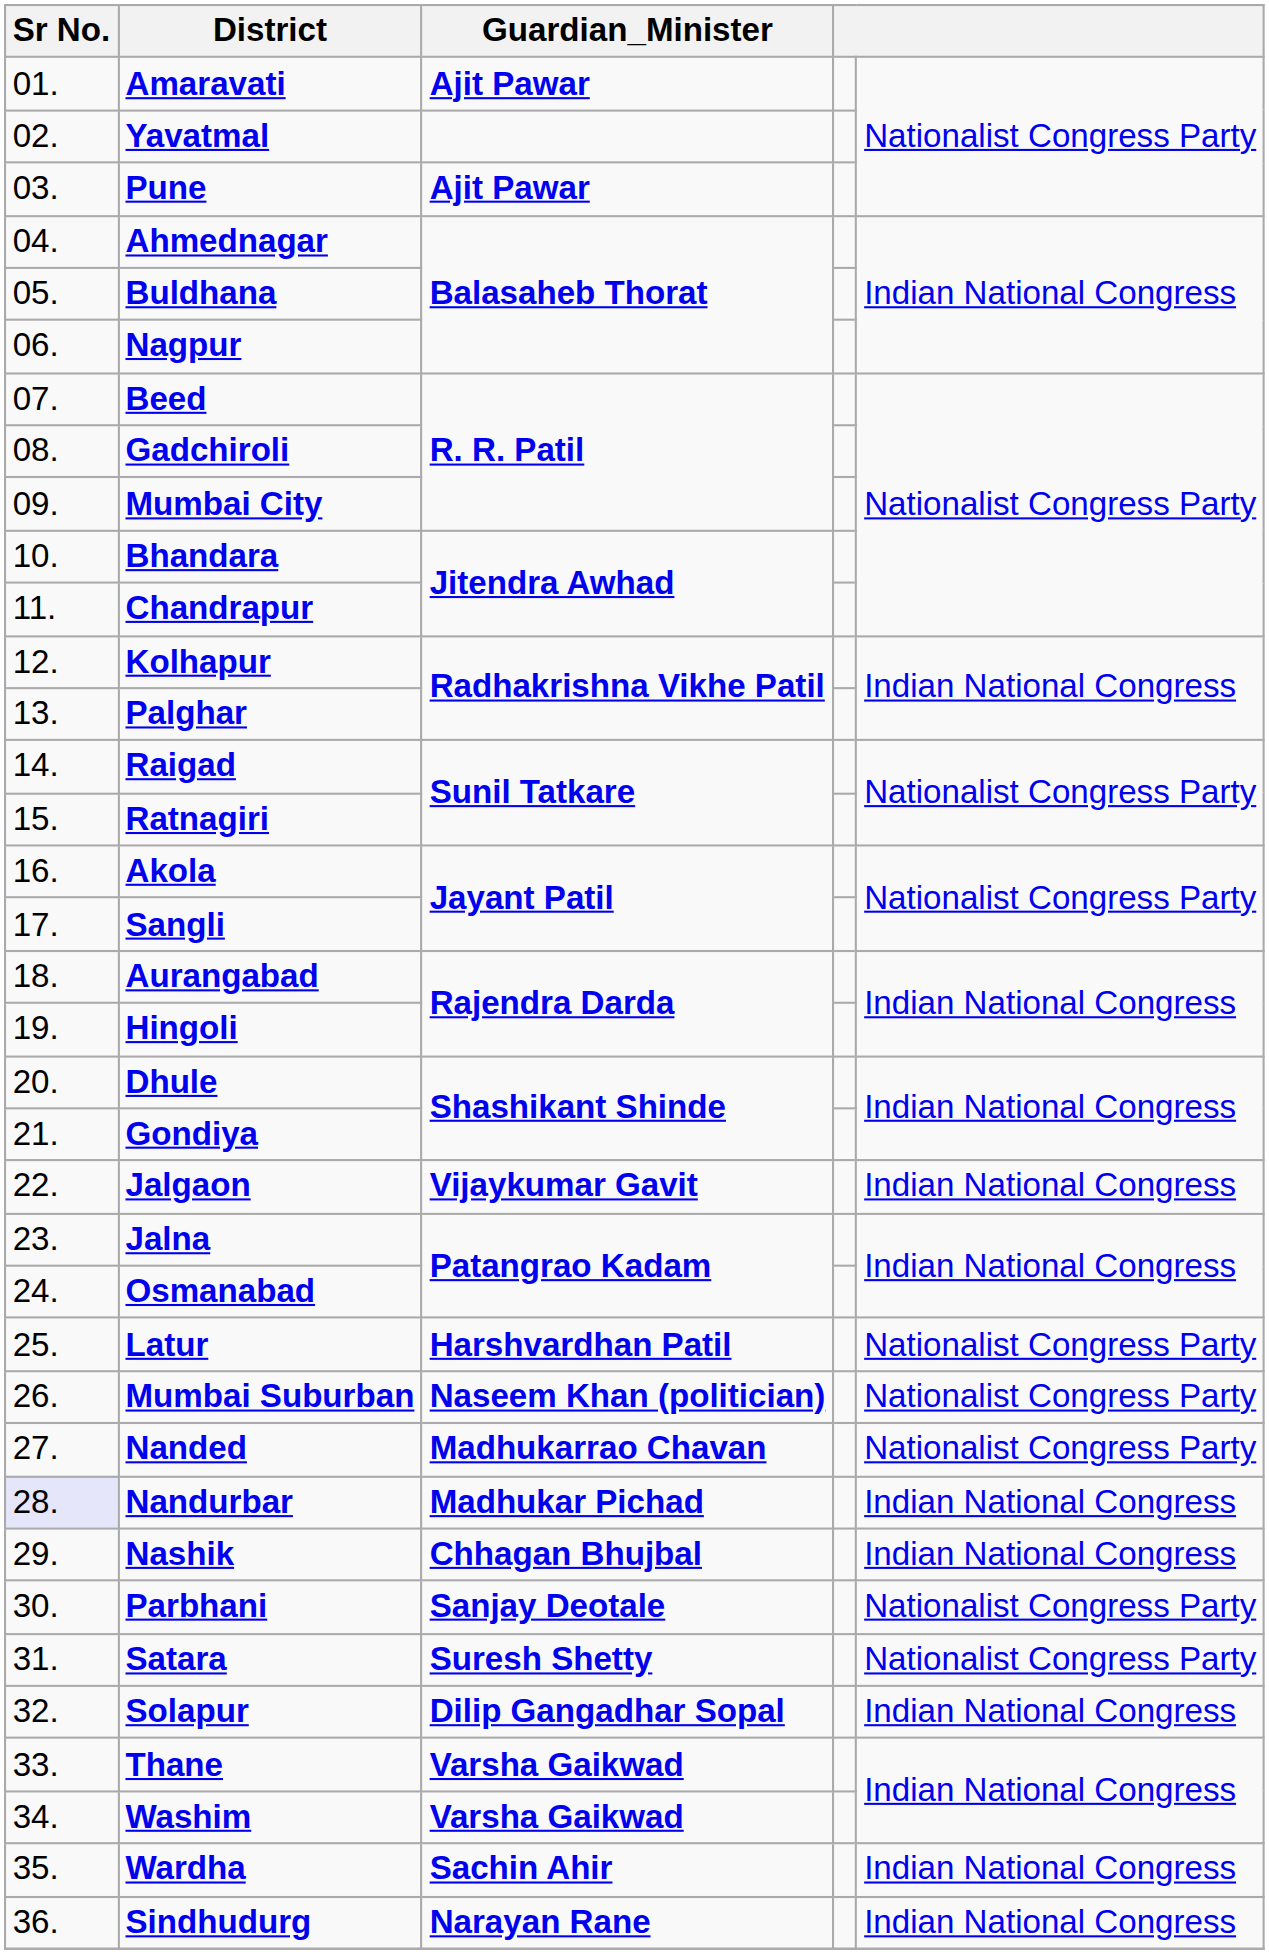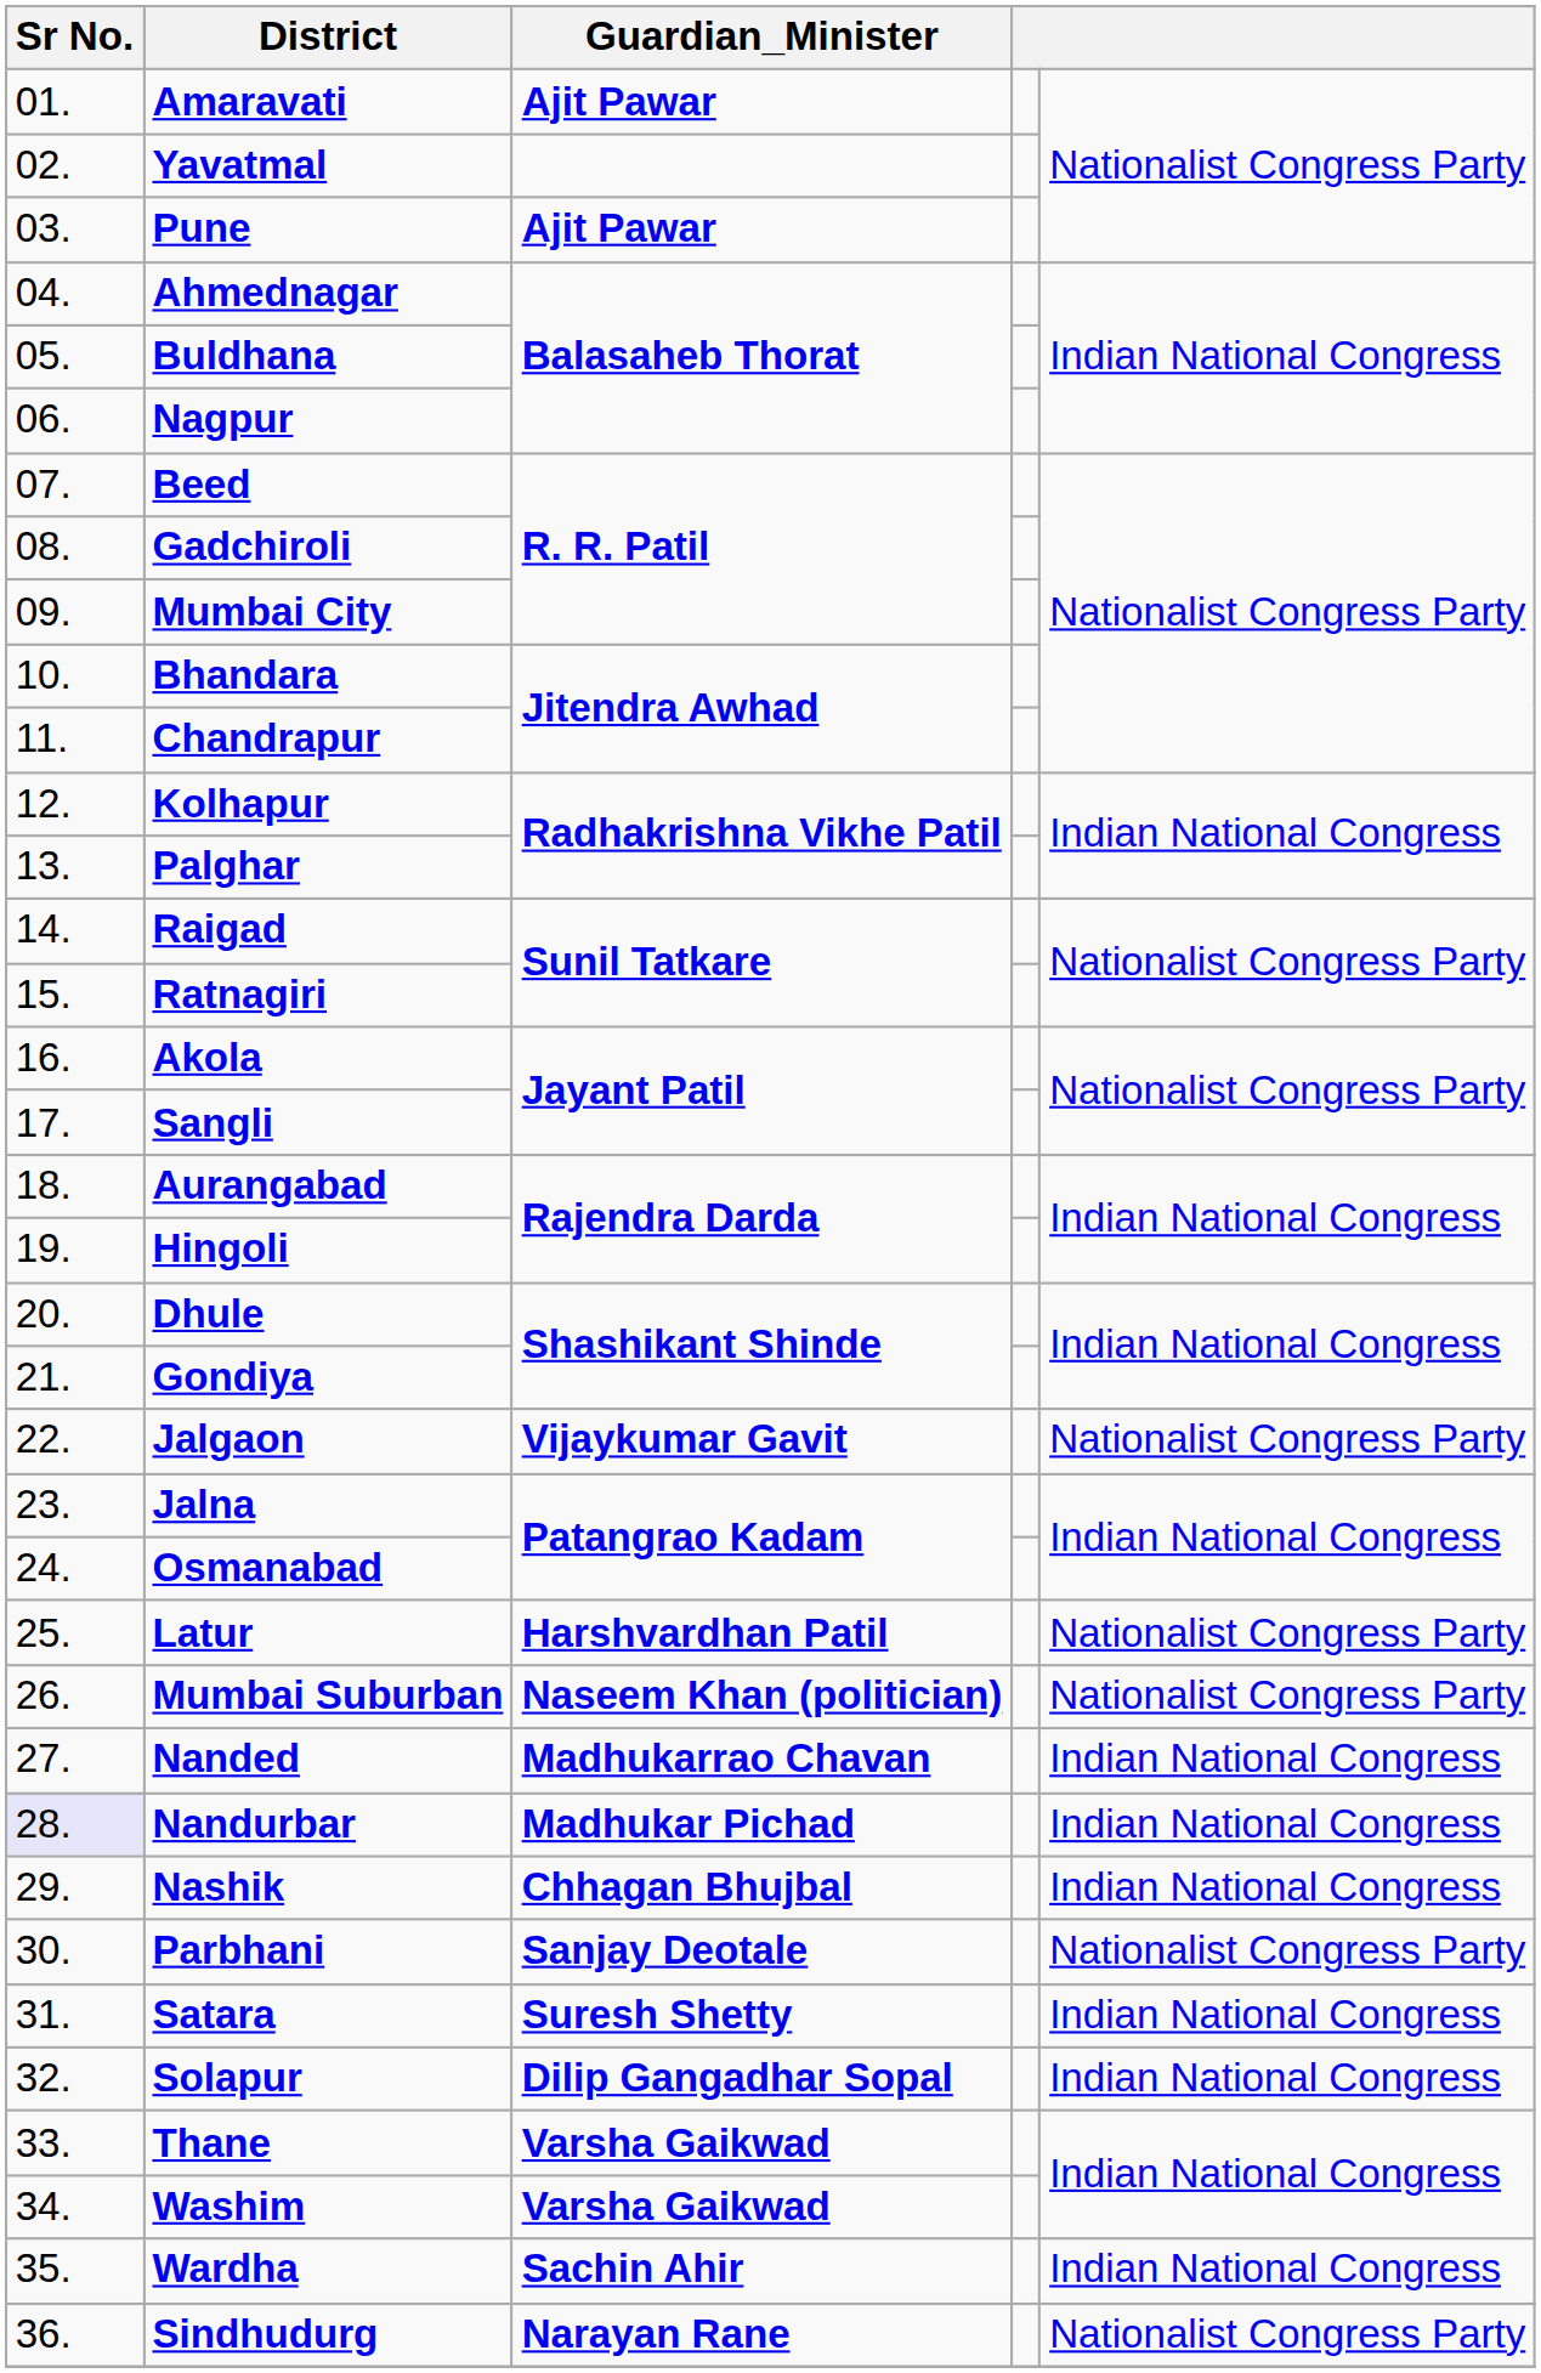Jalgaon | column 5: Indian National Congress -> Nationalist Congress Party
Nanded | column 5: Nationalist Congress Party -> Indian National Congress
Satara | column 5: Nationalist Congress Party -> Indian National Congress
Sindhudurg | column 5: Indian National Congress -> Nationalist Congress Party
